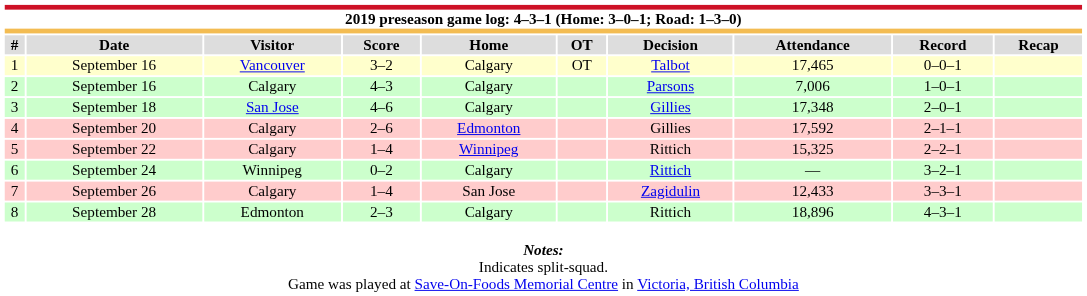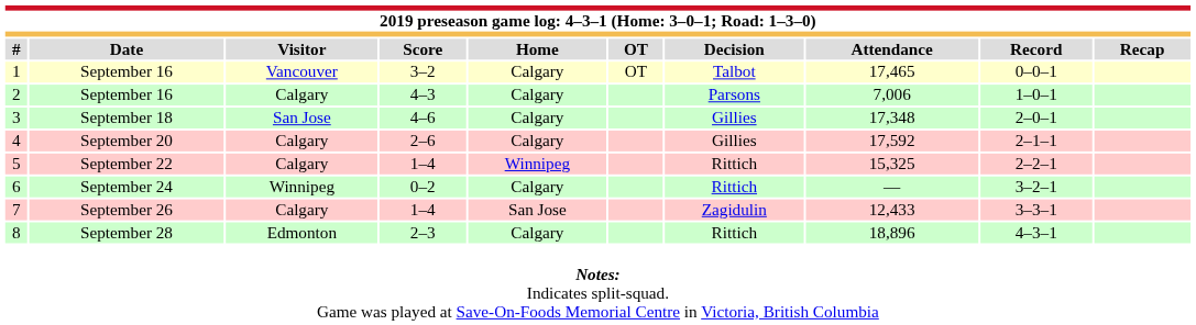4 | Home: Edmonton -> Calgary
